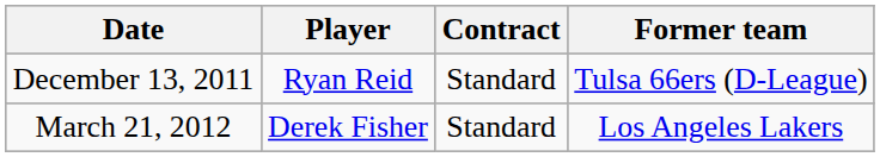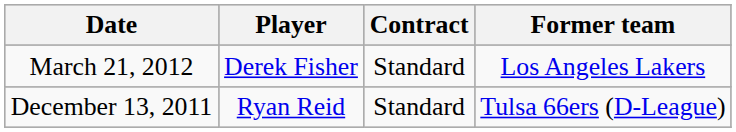rows swapped: December 13, 2011 <-> March 21, 2012
